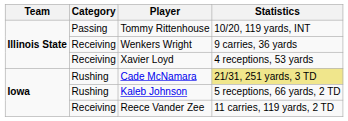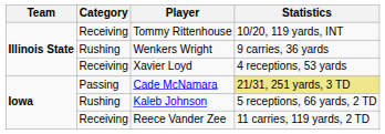Tommy Rittenhouse | Category: Passing -> Receiving
Wenkers Wright | Category: Receiving -> Rushing
Cade McNamara | Category: Rushing -> Passing
